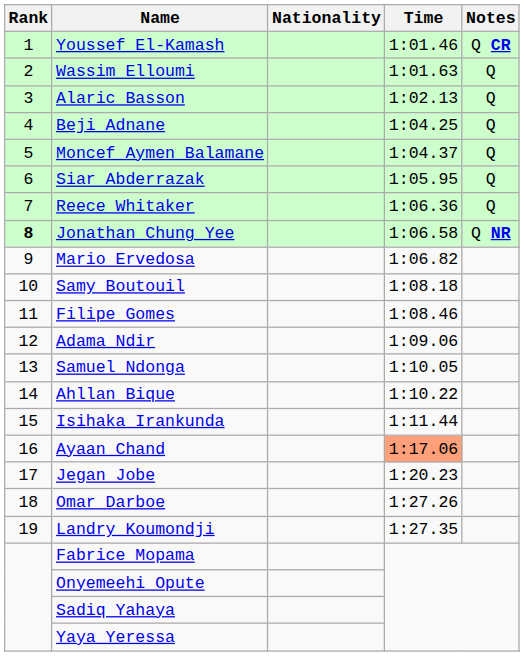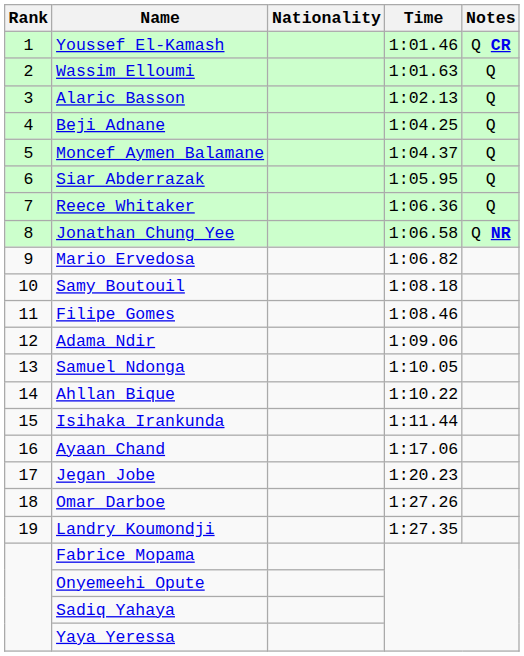Jonathan Chung Yee | Rank: bold -> normal
Ayaan Chand | Time: lightsalmon background -> no background
